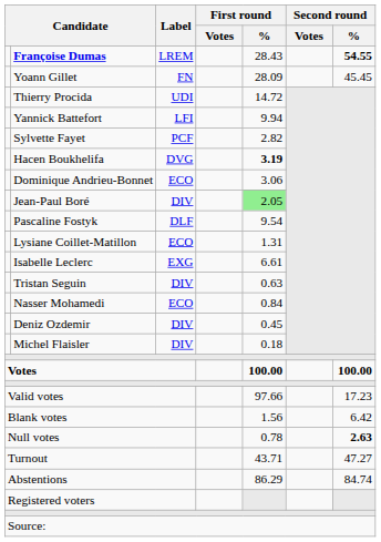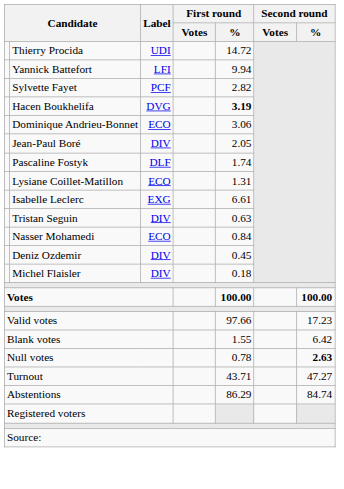- row: Françoise Dumas | LREM | 28.43 | 54.55
- row: Yoann Gillet | FN | 28.09 | 45.45
Jean-Paul Boré | First round / %: lightgreen background -> no background
Pascaline Fostyk | First round / %: 9.54 -> 1.74
Blank votes | First round / %: 1.56 -> 1.55
